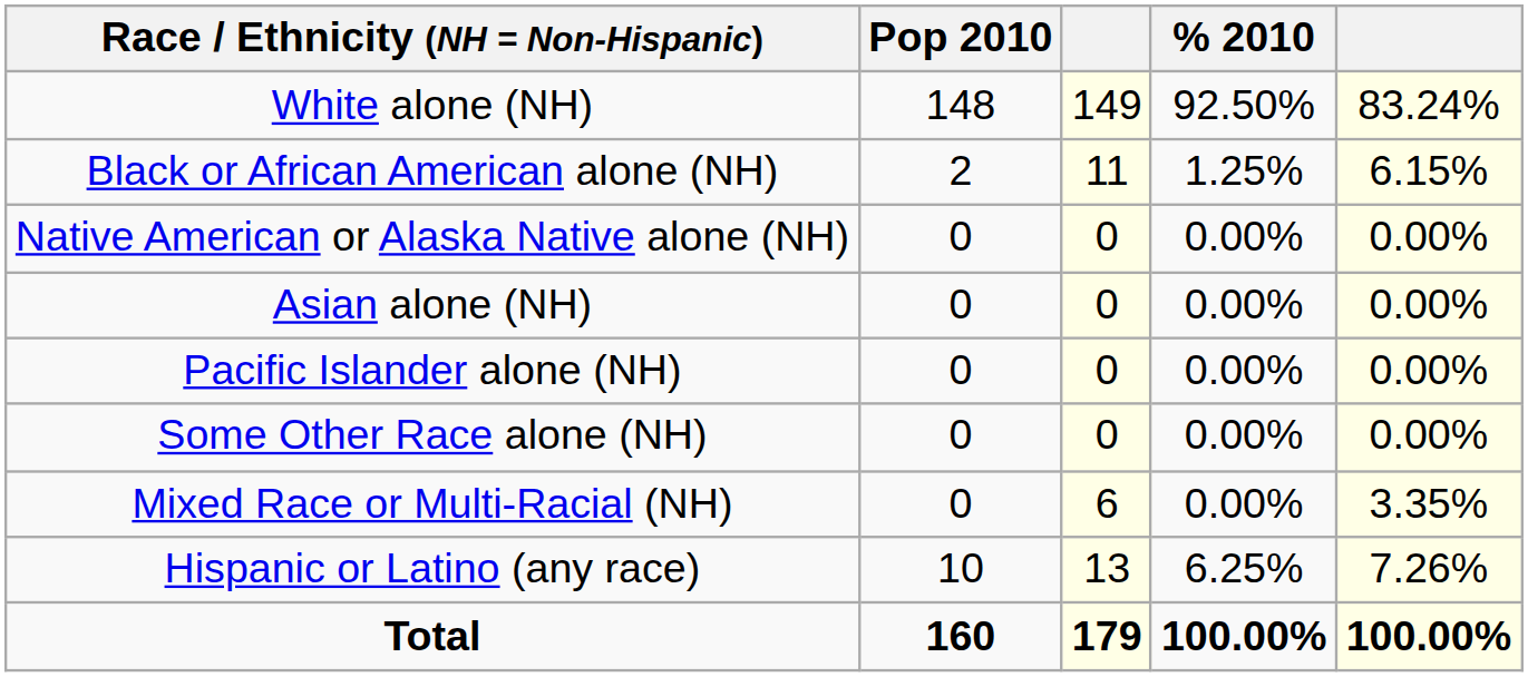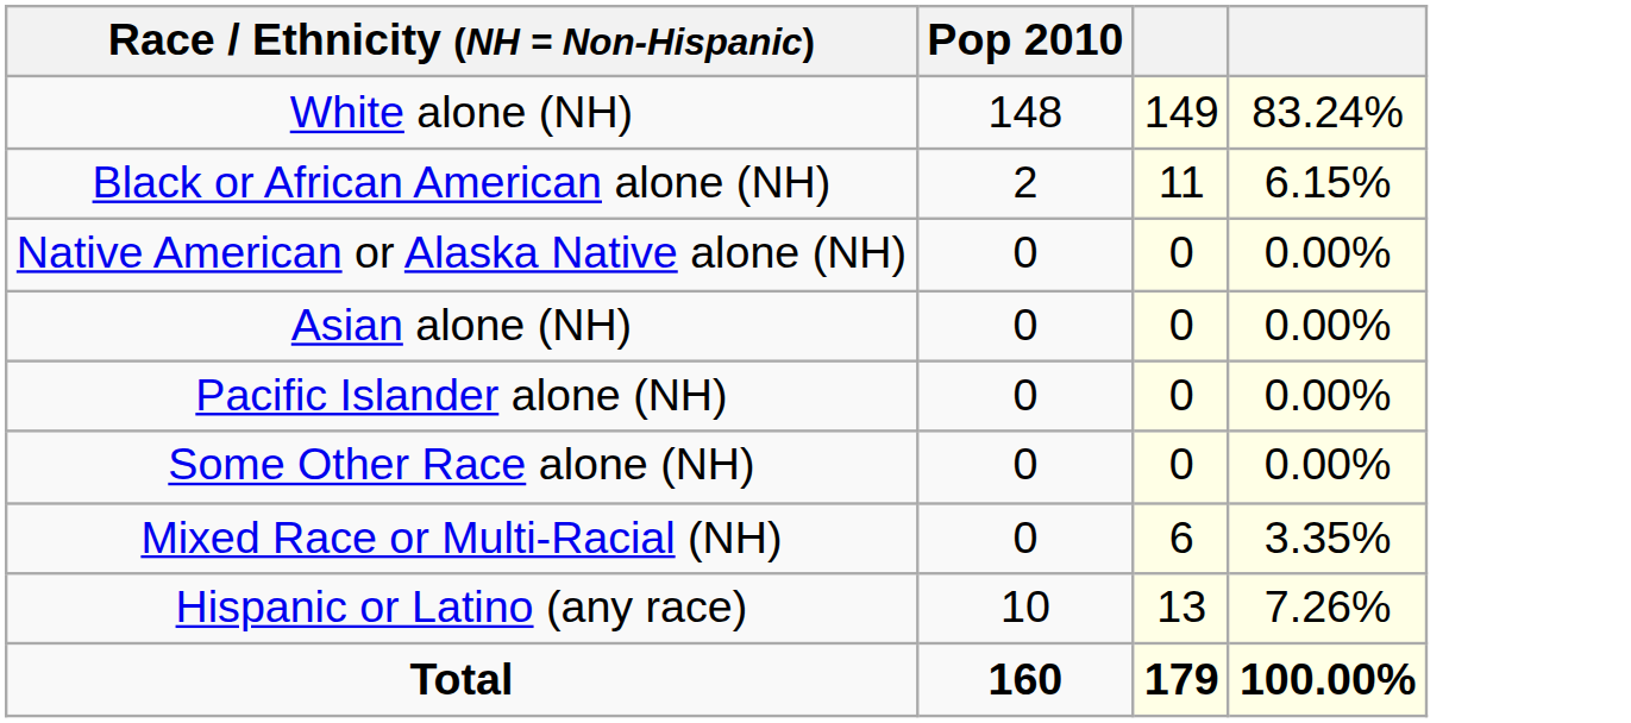- column: % 2010 | 92.50% | 1.25% | 0.00% | 0.00% | 0.00% | 0.00% | 0.00% | 6.25% | 100.00%
